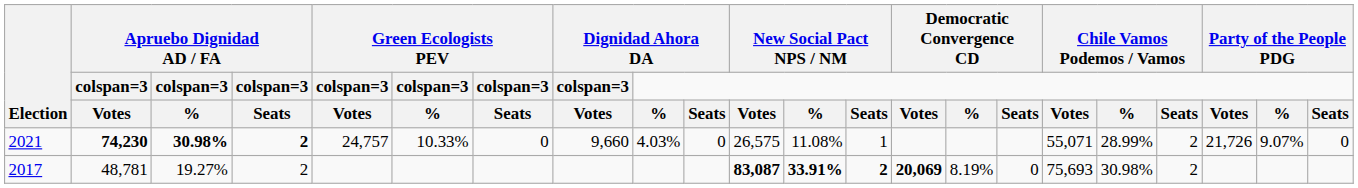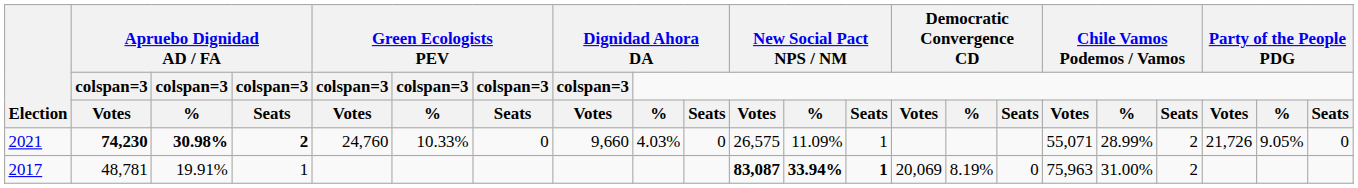2021 | Green Ecologists PEV / colspan=3 / Votes: 24,757 -> 24,760
2021 | New Social Pact NPS / NM / %: 11.08% -> 11.09%
2021 | Party of the People PDG / %: 9.07% -> 9.05%
2017 | Apruebo Dignidad AD / FA / colspan=3 / %: 19.27% -> 19.91%
2017 | Apruebo Dignidad AD / FA / colspan=3 / Seats: 2 -> 1
2017 | New Social Pact NPS / NM / %: 33.91% -> 33.94%
2017 | New Social Pact NPS / NM / Seats: 2 -> 1
2017 | Democratic Convergence CD / Votes: bold -> normal
2017 | Chile Vamos Podemos / Vamos / Votes: 75,693 -> 75,963
2017 | Chile Vamos Podemos / Vamos / %: 30.98% -> 31.00%
